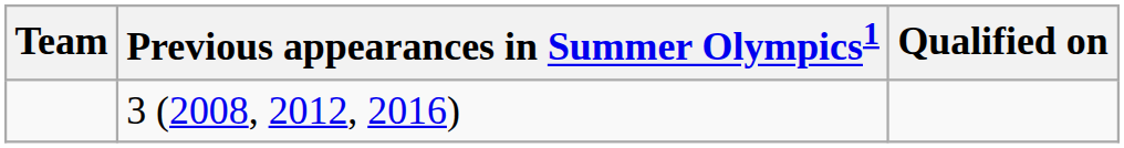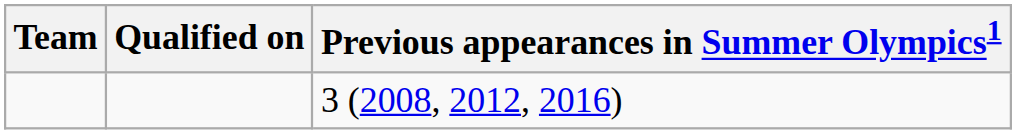columns swapped: Qualified on <-> Previous appearances in Summer Olympics1
